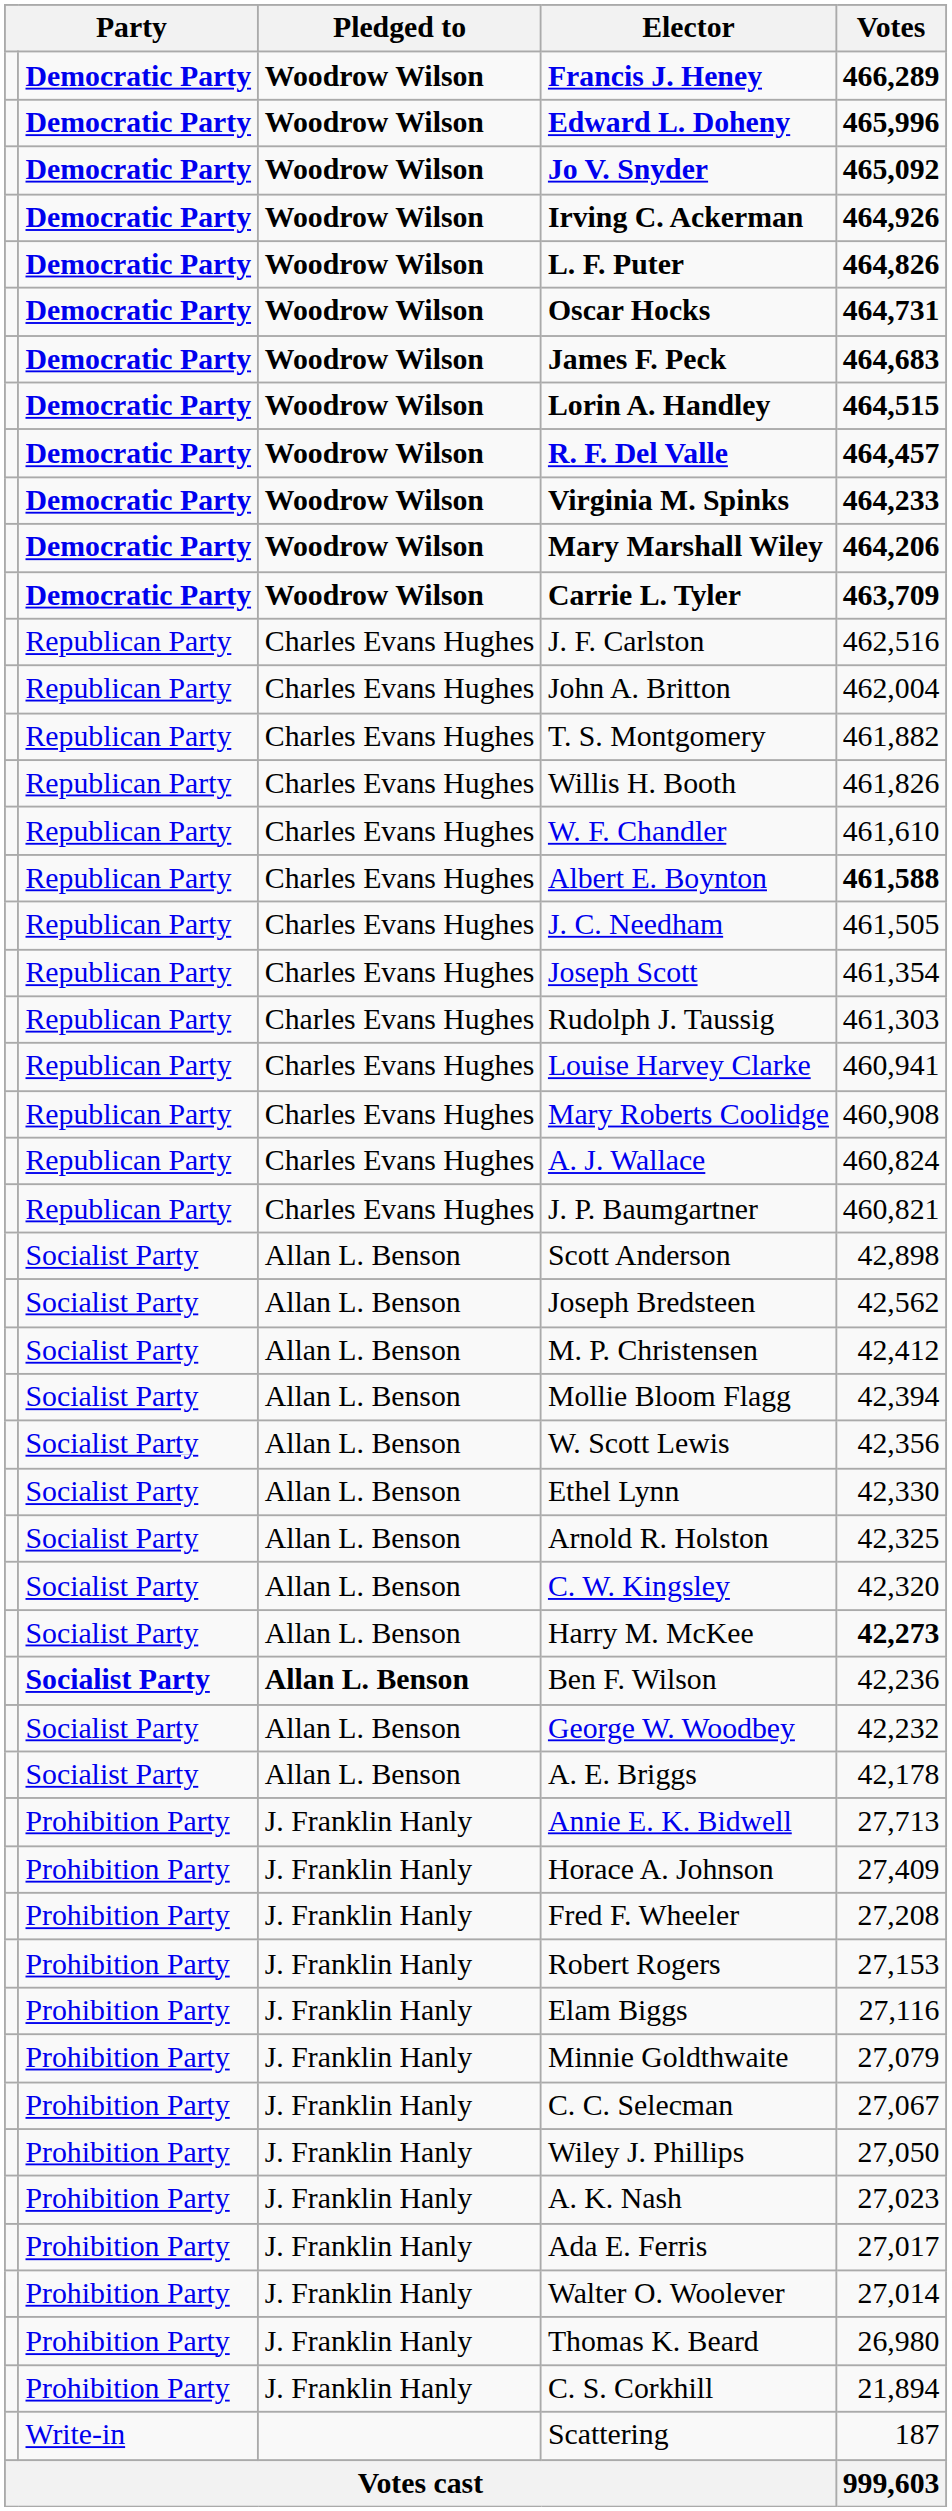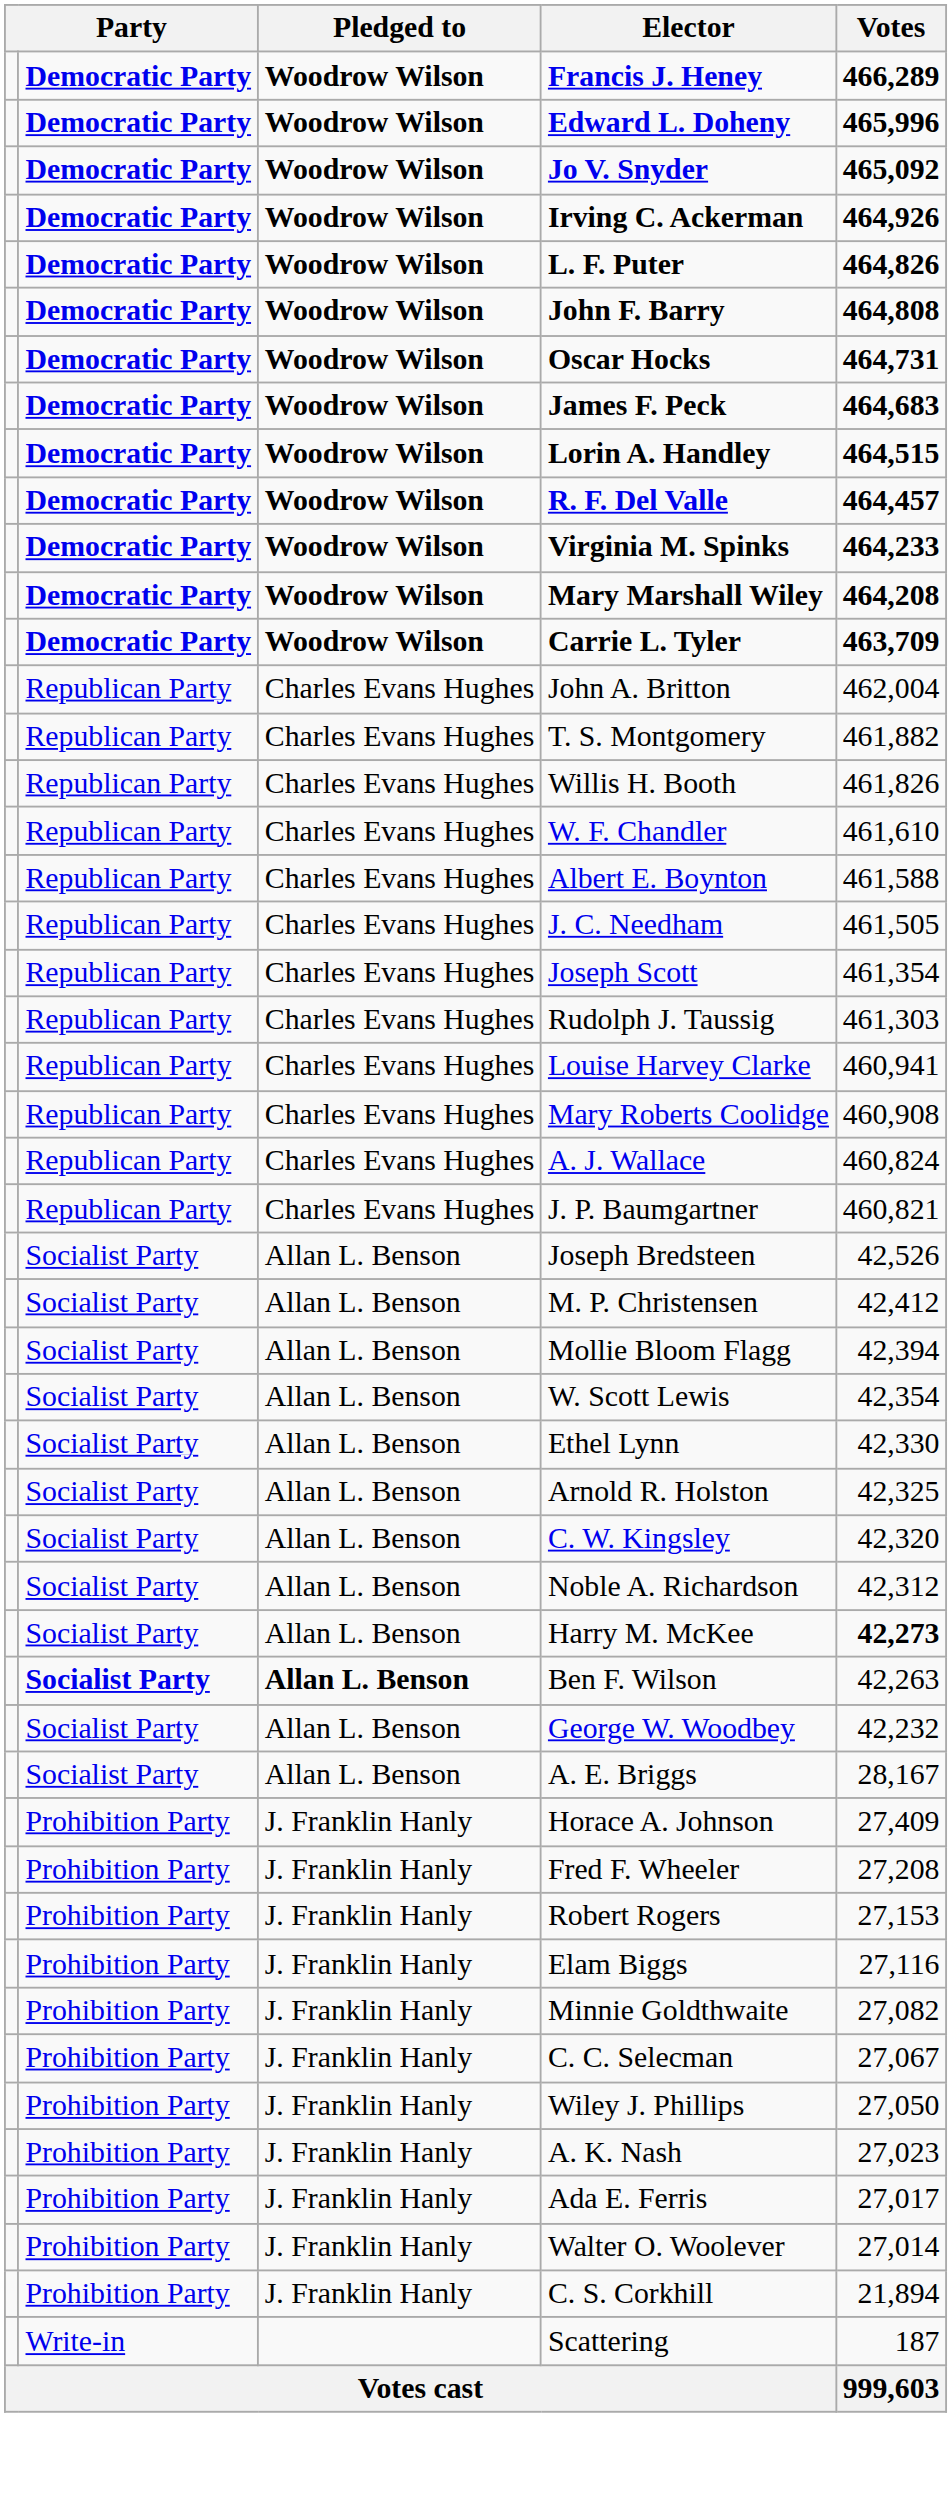+ row: Democratic Party | Woodrow Wilson | John F. Barry | 464,808
Mary Marshall Wiley | Votes: 464,206 -> 464,208
- row: Republican Party | Charles Evans Hughes | J. F. Carlston | 462,516
Albert E. Boynton | Votes: bold -> normal
- row: Socialist Party | Allan L. Benson | Scott Anderson | 42,898
Joseph Bredsteen | Votes: 42,562 -> 42,526
W. Scott Lewis | Votes: 42,356 -> 42,354
+ row: Socialist Party | Allan L. Benson | Noble A. Richardson | 42,312
Ben F. Wilson | Votes: 42,236 -> 42,263
A. E. Briggs | Votes: 42,178 -> 28,167
- row: Prohibition Party | J. Franklin Hanly | Annie E. K. Bidwell | 27,713
Minnie Goldthwaite | Votes: 27,079 -> 27,082
- row: Prohibition Party | J. Franklin Hanly | Thomas K. Beard | 26,980
